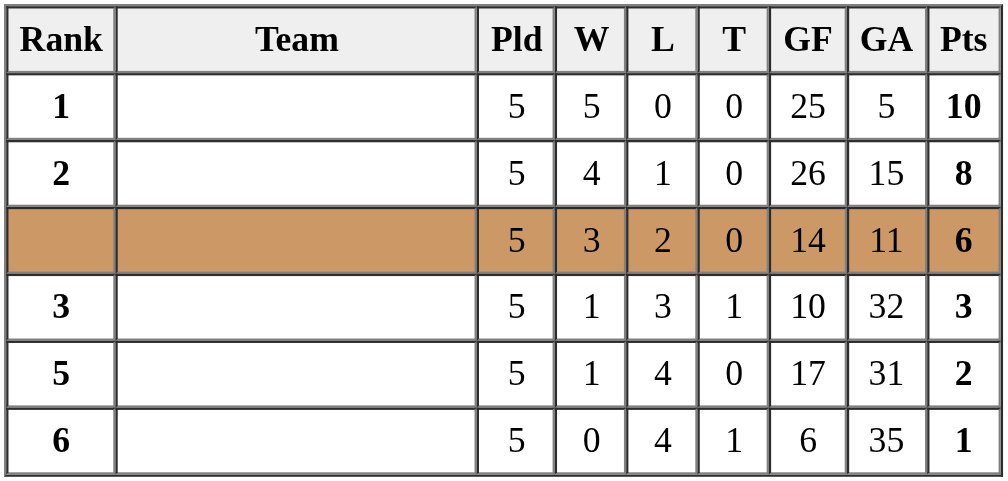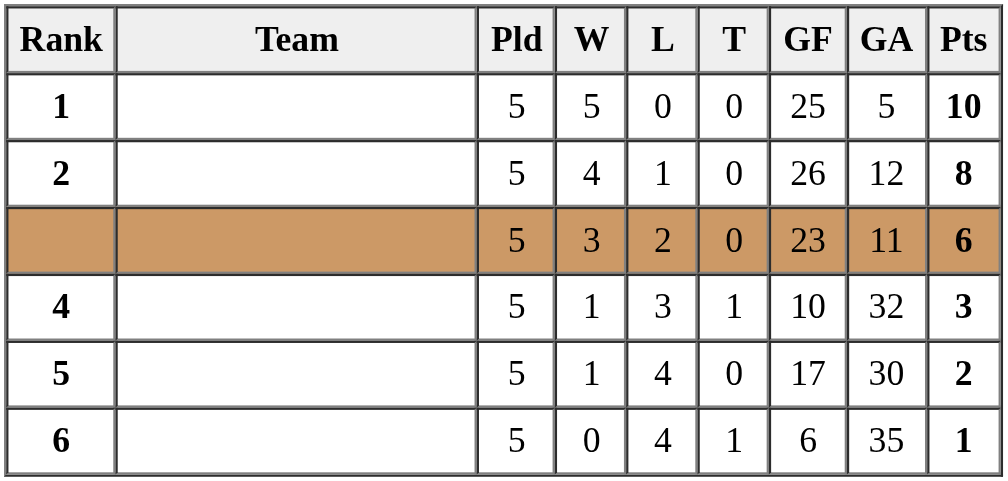row 3 | GA: 15 -> 12
row 4 | GF: 14 -> 23
row 5 | Rank: 3 -> 4
row 6 | GA: 31 -> 30
